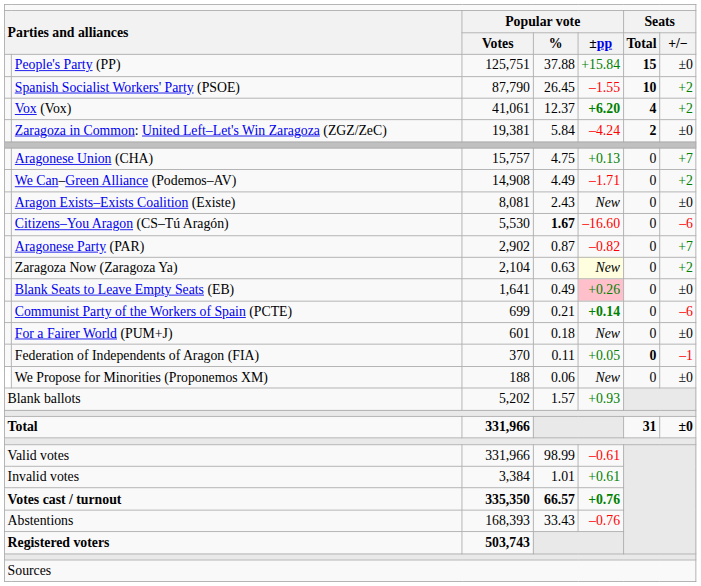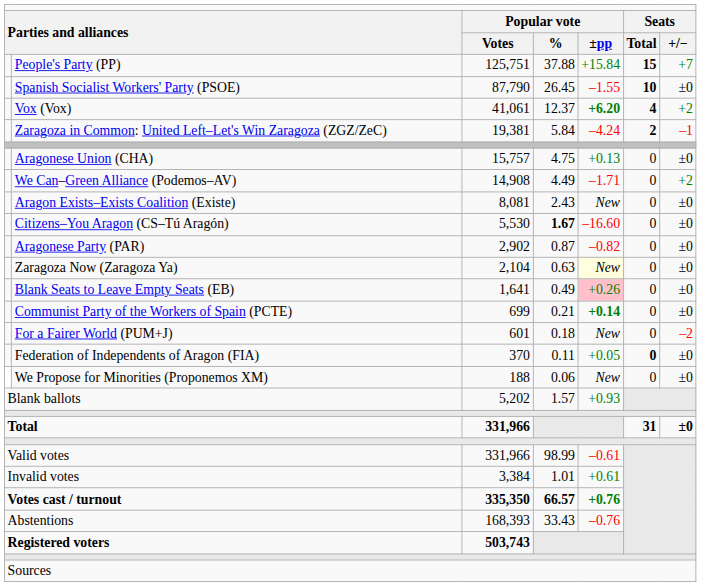People's Party (PP) | column 7: ±0 -> +7
Spanish Socialist Workers' Party (PSOE) | column 7: +2 -> ±0
Zaragoza in Common: United Left–Let's Win Zaragoza (ZGZ/ZeC) | column 7: ±0 -> –1
Aragonese Union (CHA) | column 7: +7 -> ±0
Citizens–You Aragon (CS–Tú Aragón) | column 7: –6 -> ±0
Aragonese Party (PAR) | column 7: +7 -> ±0
Zaragoza Now (Zaragoza Ya) | column 7: +2 -> ±0
Communist Party of the Workers of Spain (PCTE) | column 7: –6 -> ±0
For a Fairer World (PUM+J) | column 7: ±0 -> –2
Federation of Independents of Aragon (FIA) | column 7: –1 -> ±0
